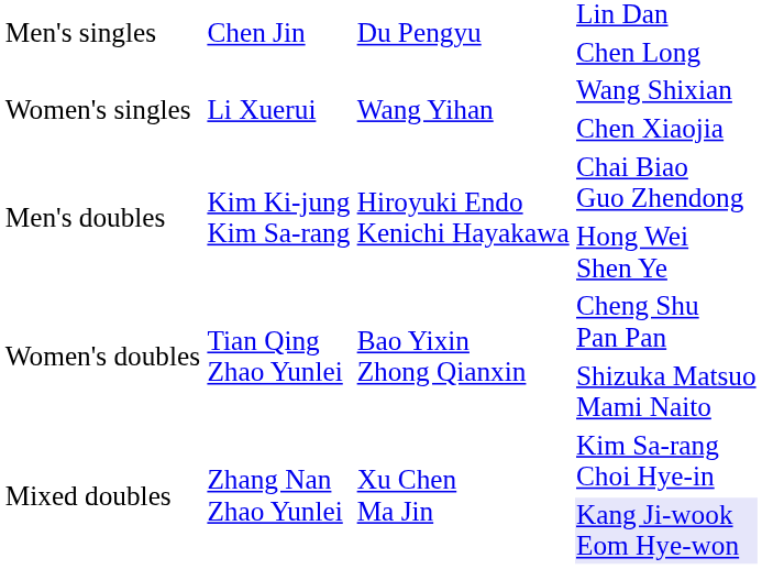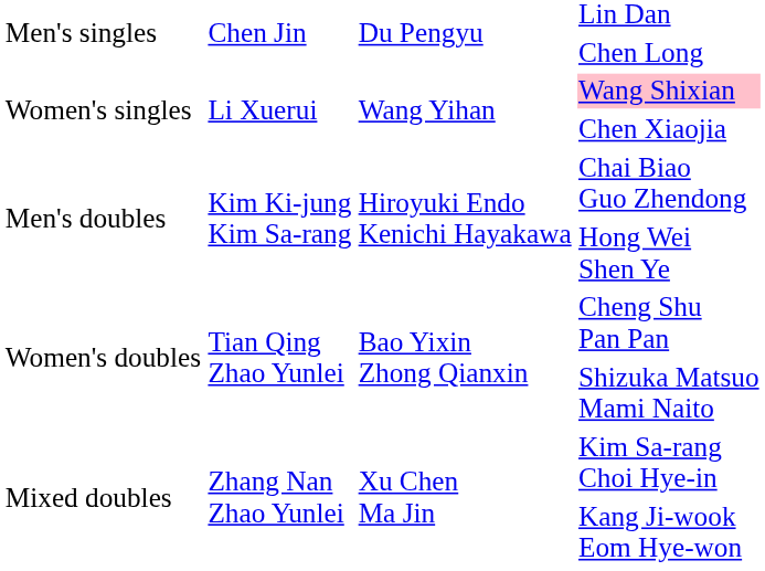Wang Shixian | column 4: no background -> pink background
Kang Ji-wook Eom Hye-won | column 4: lavender background -> no background
